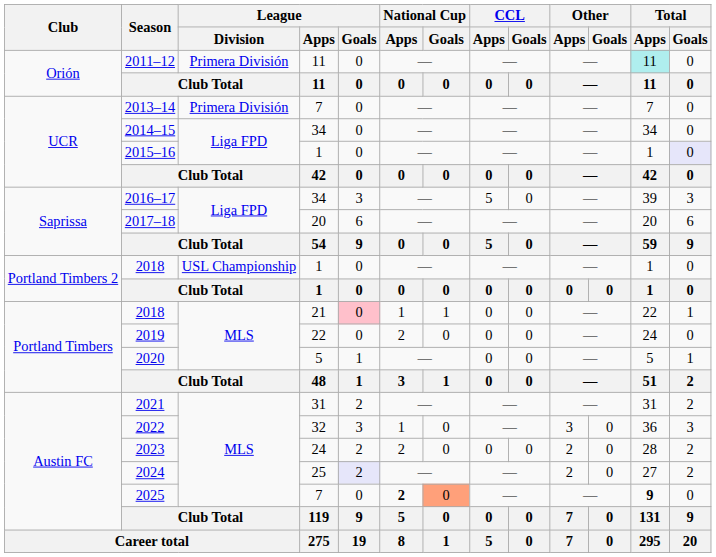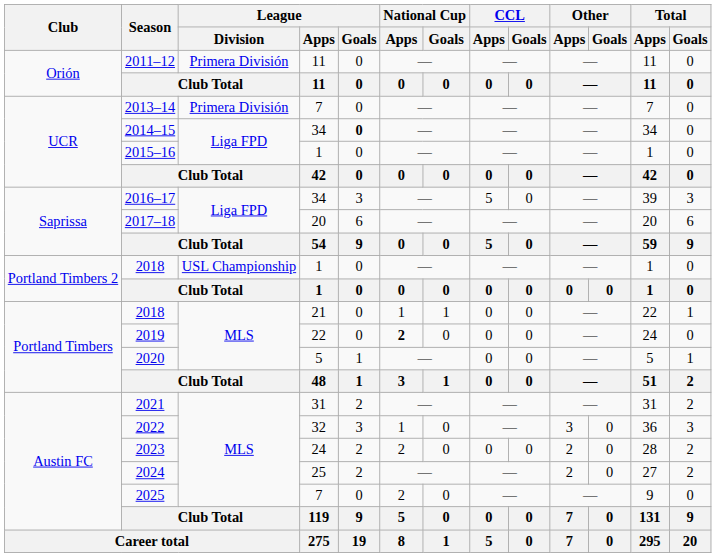2011–12 | Total / Apps: paleturquoise background -> no background
2014–15 | League / Goals: normal -> bold
2015–16 | Total / Goals: lavender background -> no background
2018 / 21 | League / Goals: pink background -> no background
2019 | National Cup / Apps: normal -> bold
2024 | League / Goals: lavender background -> no background
2025 | National Cup / Apps: bold -> normal
2025 | National Cup / Goals: lightsalmon background -> no background
2025 | Total / Apps: bold -> normal
